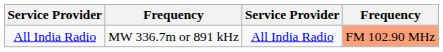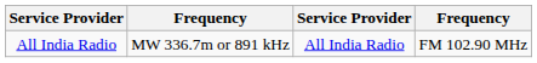row 2 | column 4: lightsalmon background -> no background
